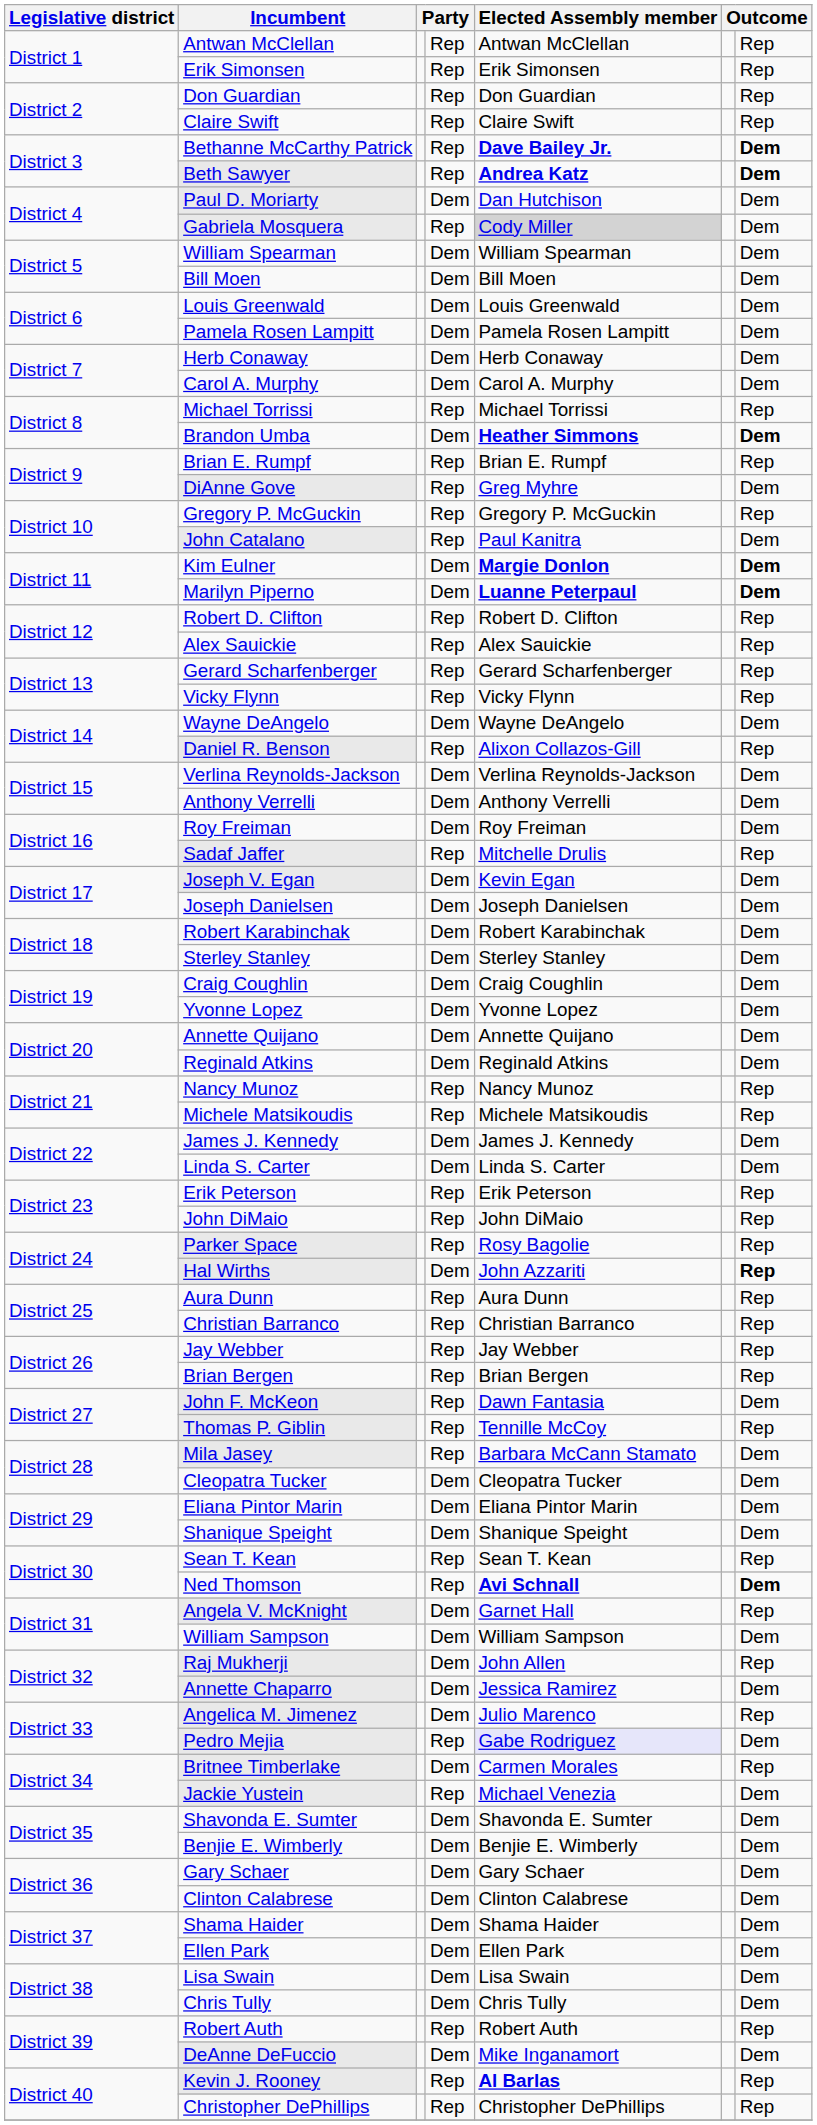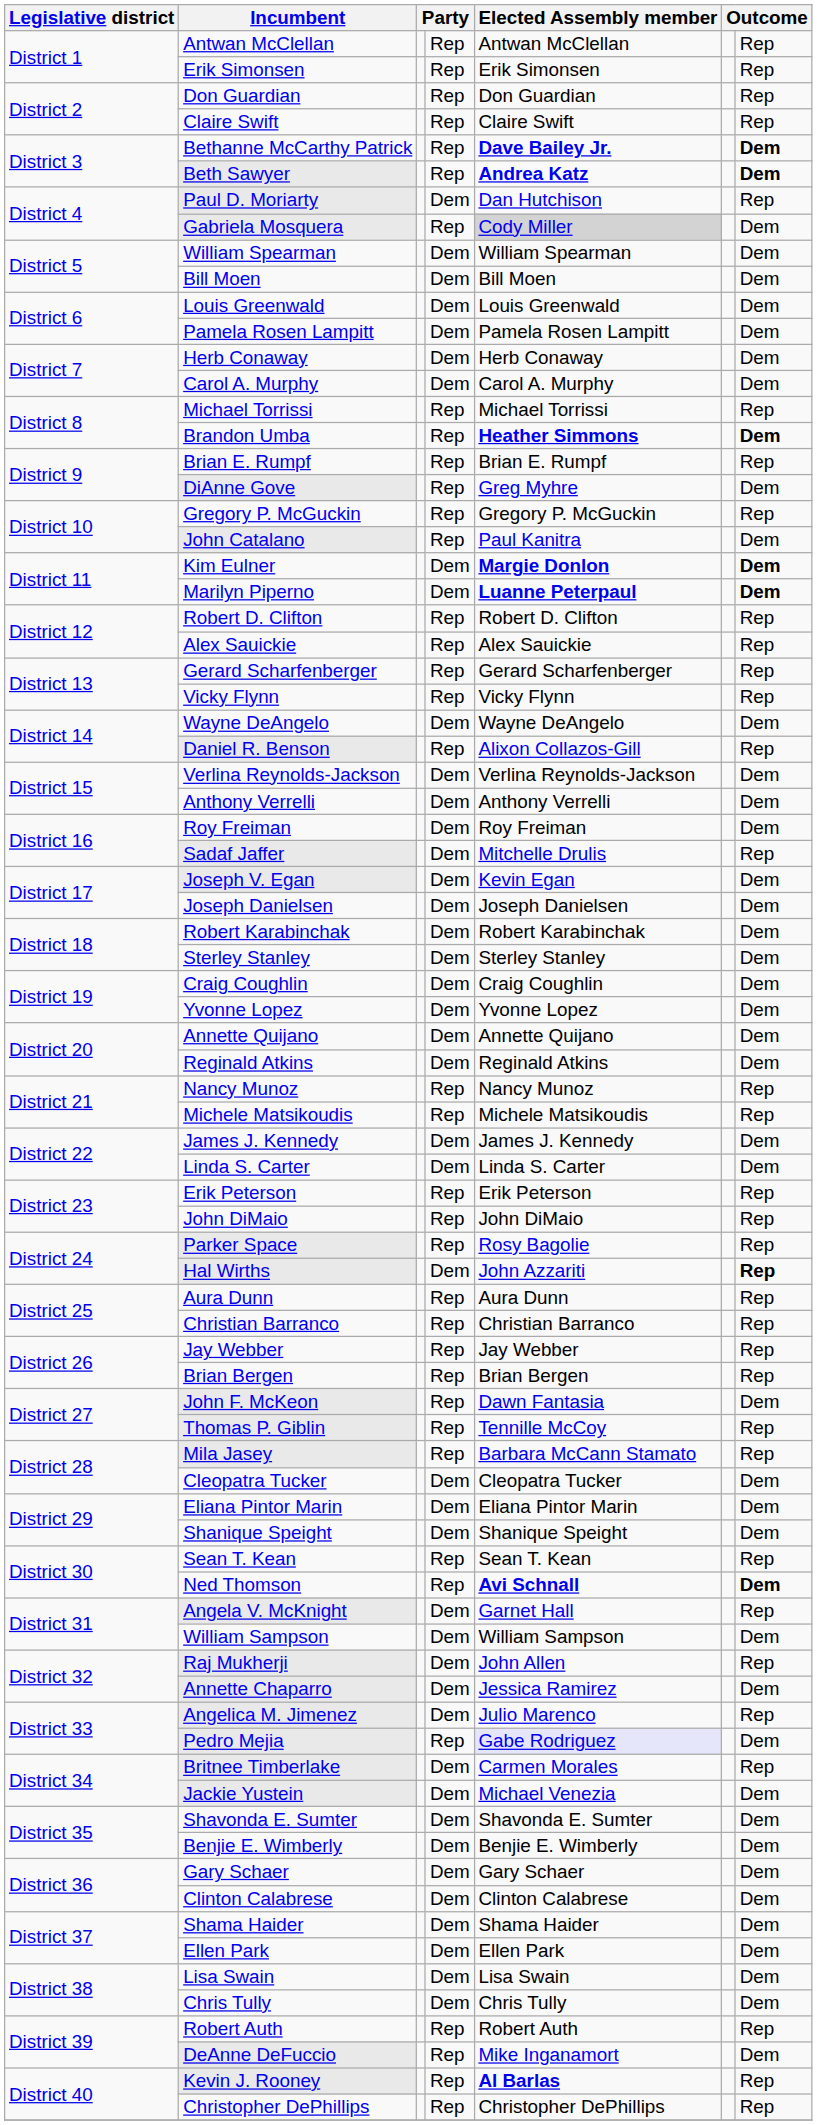Paul D. Moriarty | column 7: Dem -> Rep
Brandon Umba | column 4: Dem -> Rep
Sadaf Jaffer | column 4: Rep -> Dem
Mila Jasey | column 7: Dem -> Rep
Jackie Yustein | column 4: Rep -> Dem
DeAnne DeFuccio | column 4: Dem -> Rep
